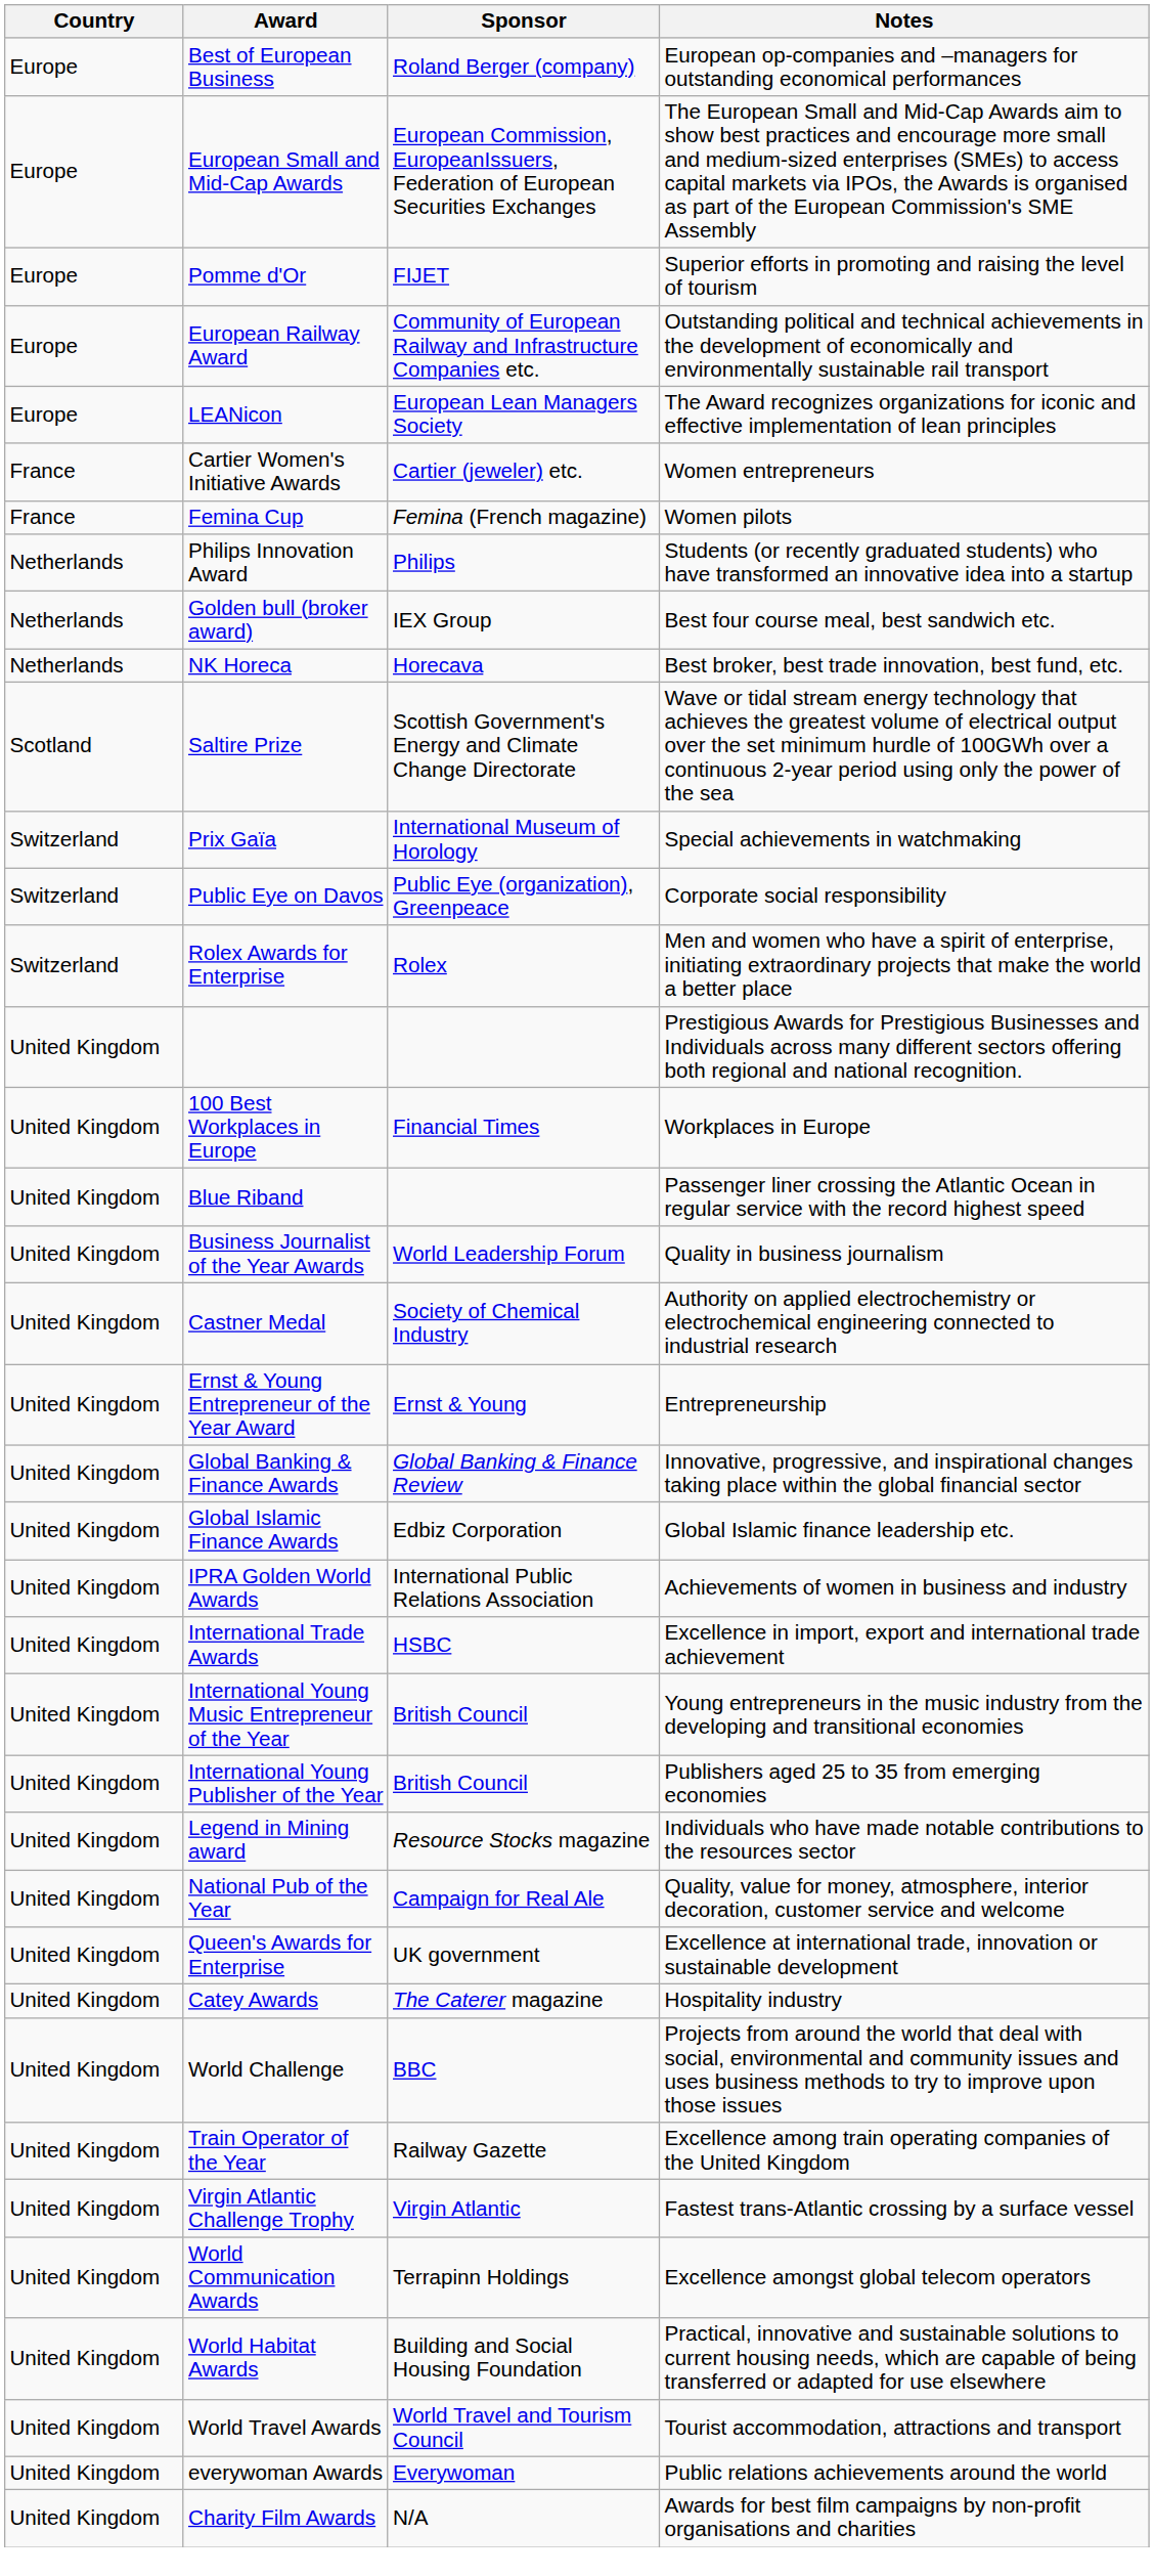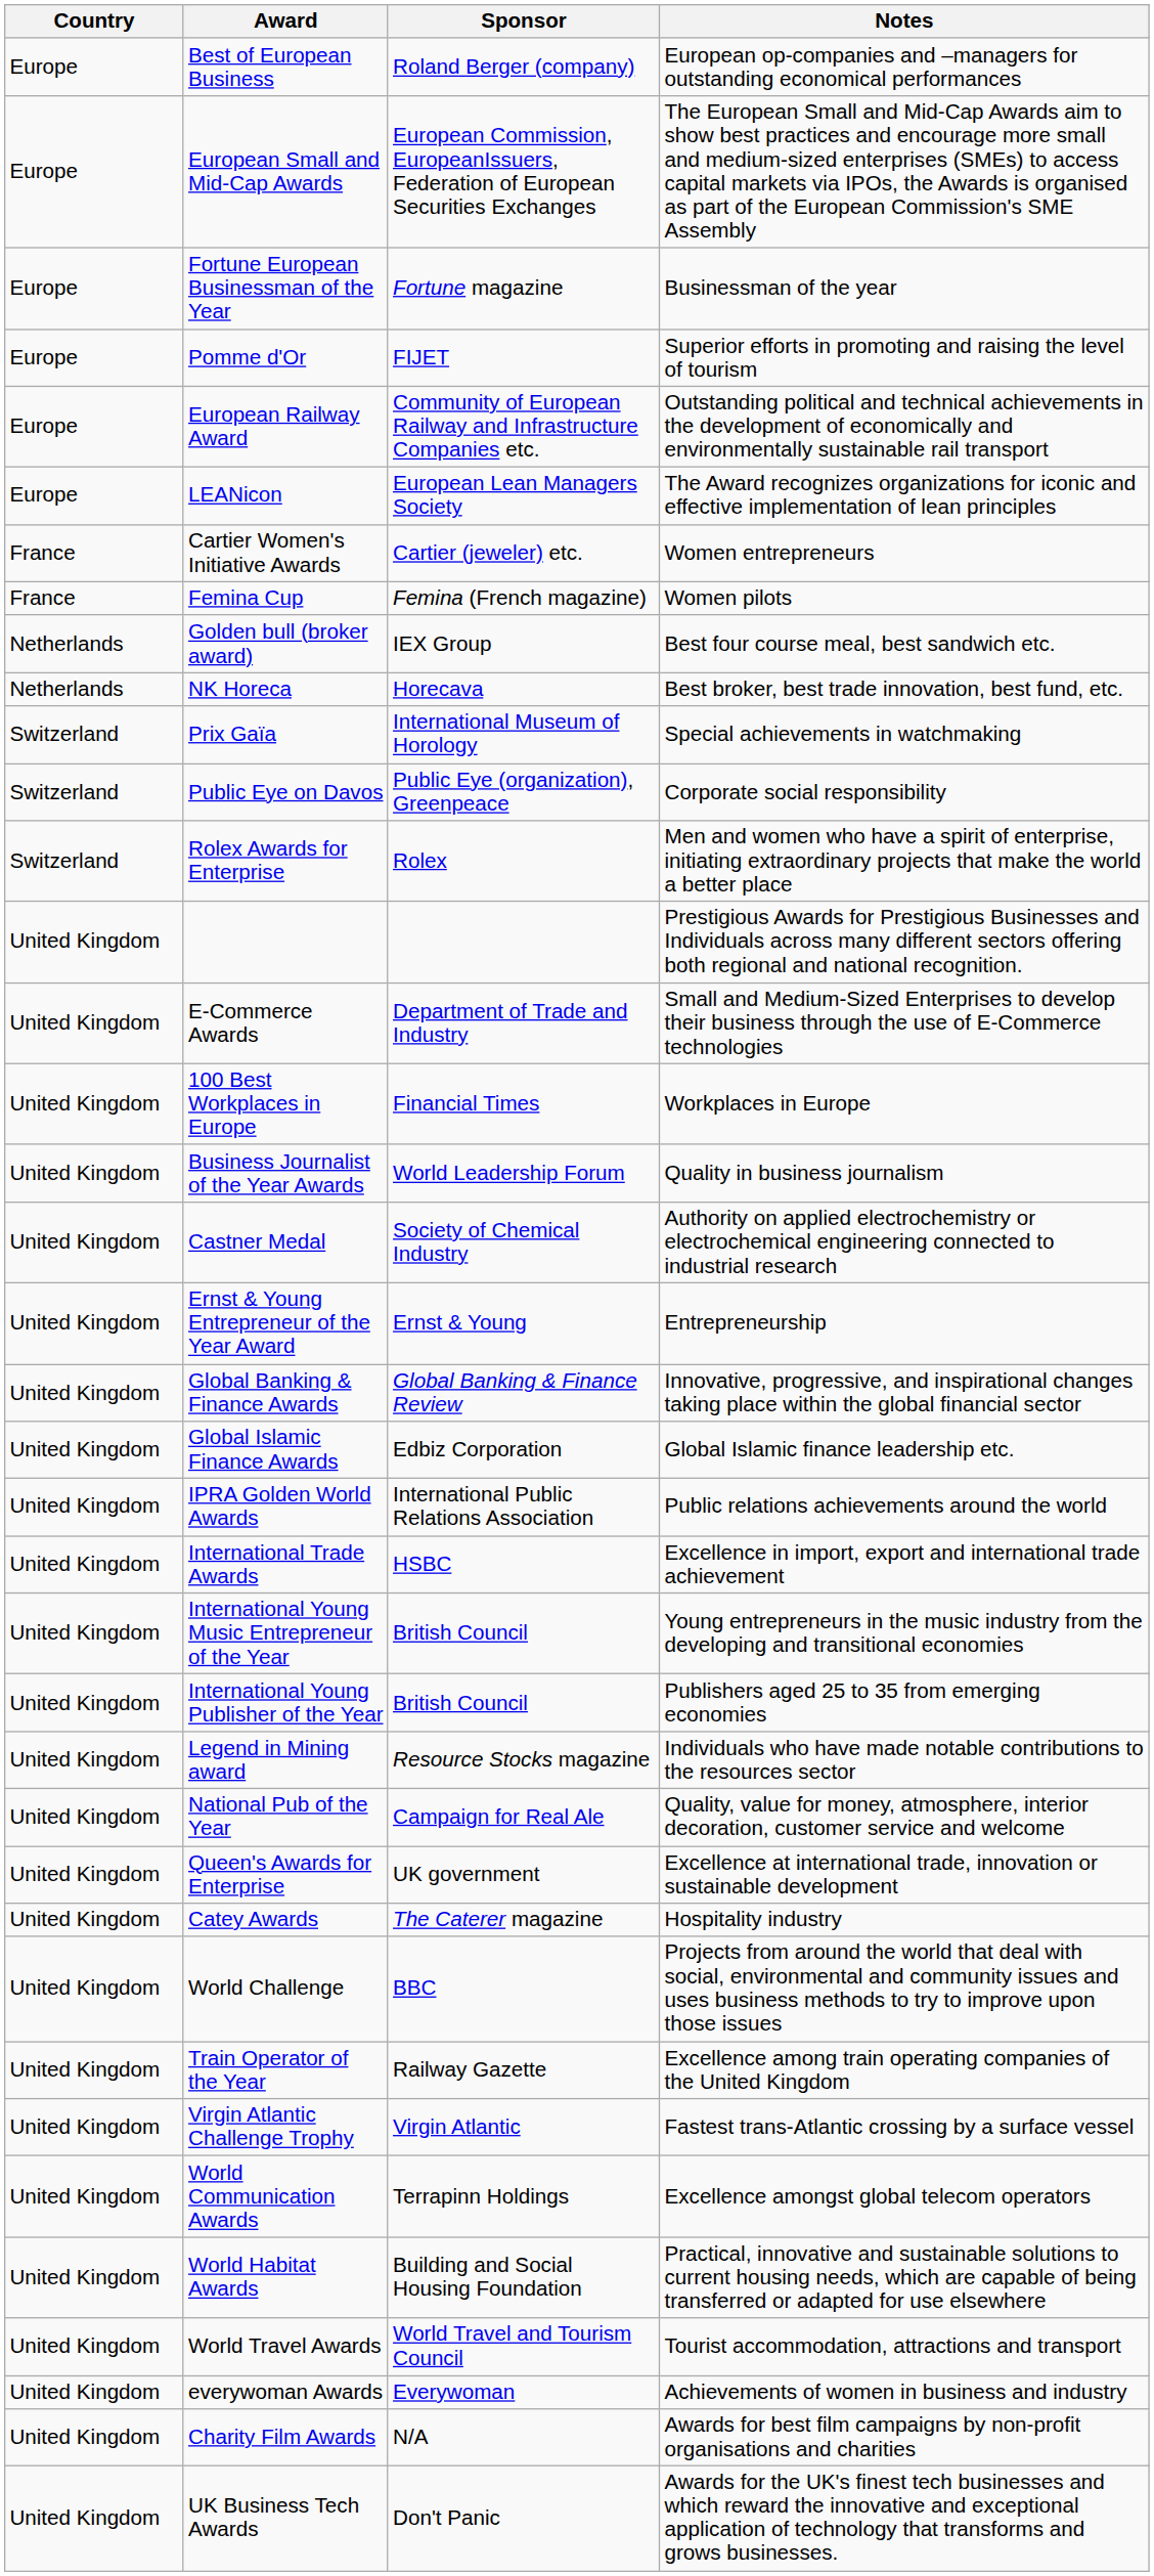+ row: Europe | Fortune European Businessman of the Year | Fortune magazine | Businessman of the year
- row: Netherlands | Philips Innovation Award | Philips | Students (or recently graduated students) who have transformed an innovative idea into a startup
- row: Scotland | Saltire Prize | Scottish Government's Energy and Climate Change Directorate | Wave or tidal stream energy technology that achieves the greatest volume of electrical output over the set minimum hurdle of 100GWh over a continuous 2-year period using only the power of the sea
+ row: United Kingdom | E-Commerce Awards | Department of Trade and Industry | Small and Medium-Sized Enterprises to develop their business through the use of E-Commerce technologies
- row: United Kingdom | Blue Riband | Passenger liner crossing the Atlantic Ocean in regular service with the record highest speed
IPRA Golden World Awards | Notes: Achievements of women in business and industry -> Public relations achievements around the world
everywoman Awards | Notes: Public relations achievements around the world -> Achievements of women in business and industry
+ row: United Kingdom | UK Business Tech Awards | Don't Panic | Awards for the UK's finest tech businesses and which reward the innovative and exceptional application of technology that transforms and grows businesses.
